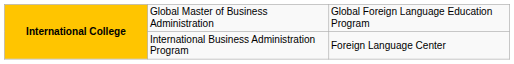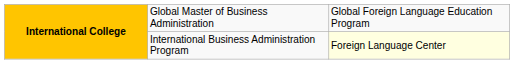row 2 | column 3: no background -> lightyellow background
